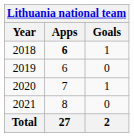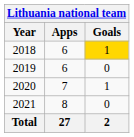2018 | Apps: bold -> normal
2018 | Goals: no background -> gold background
